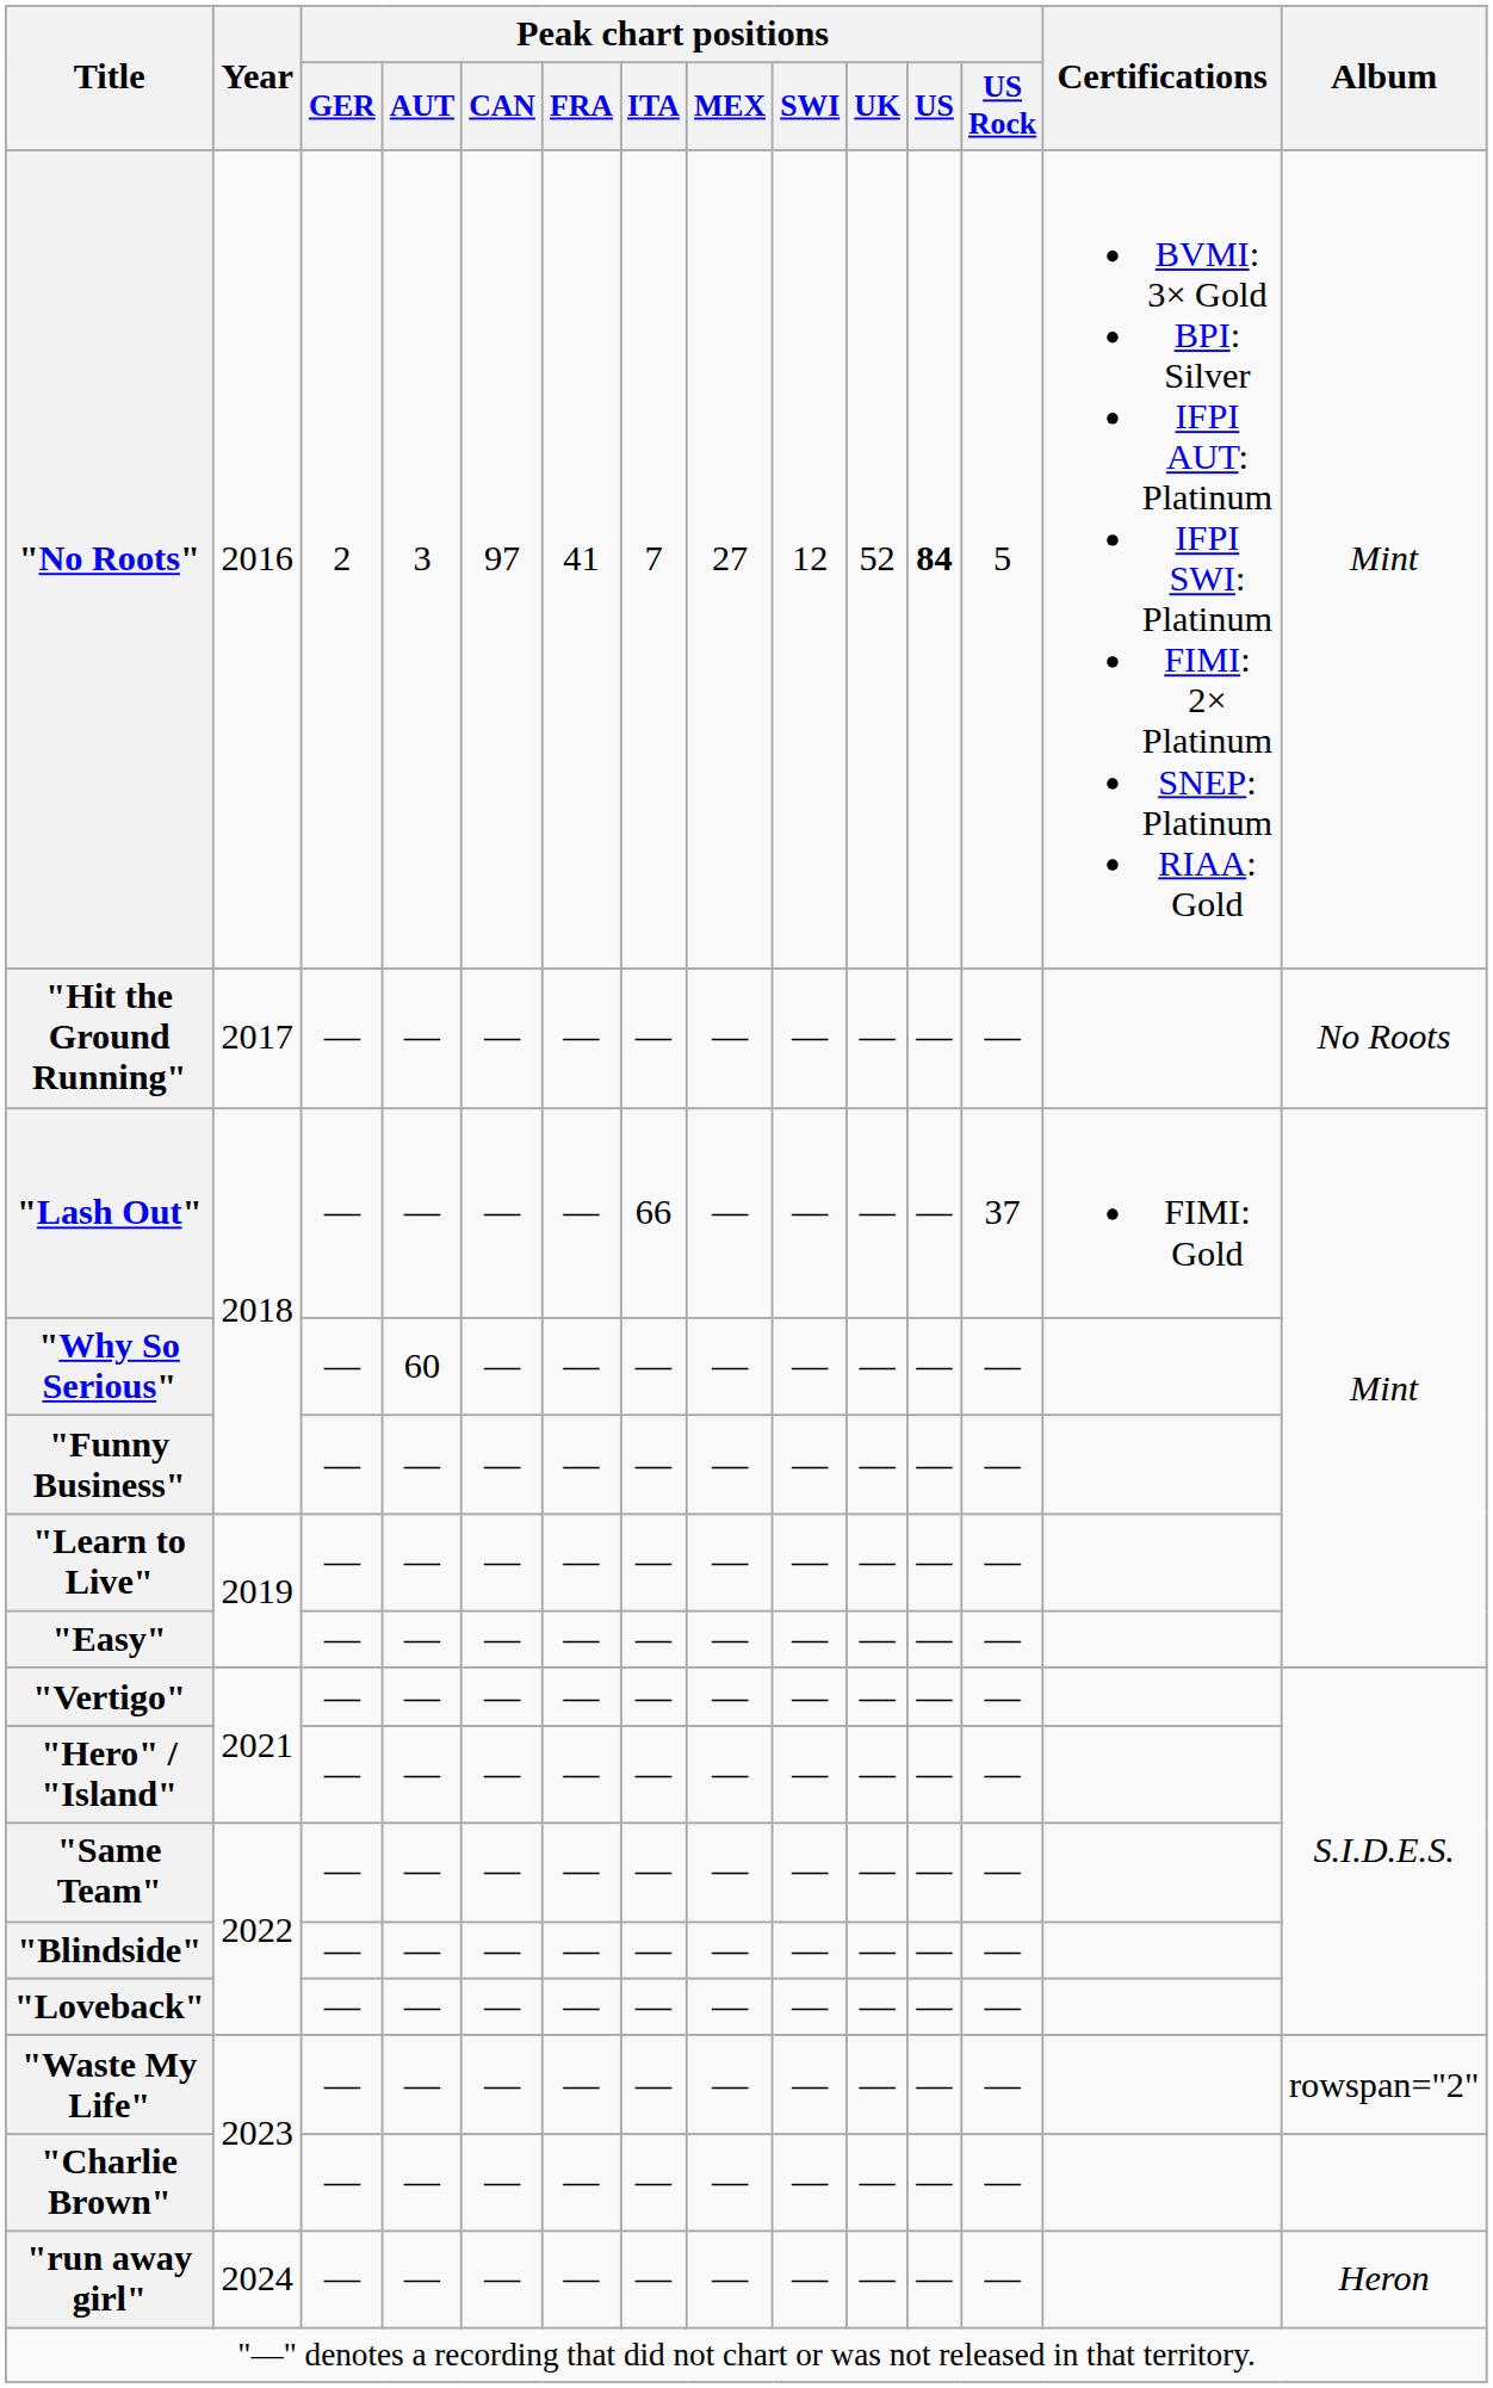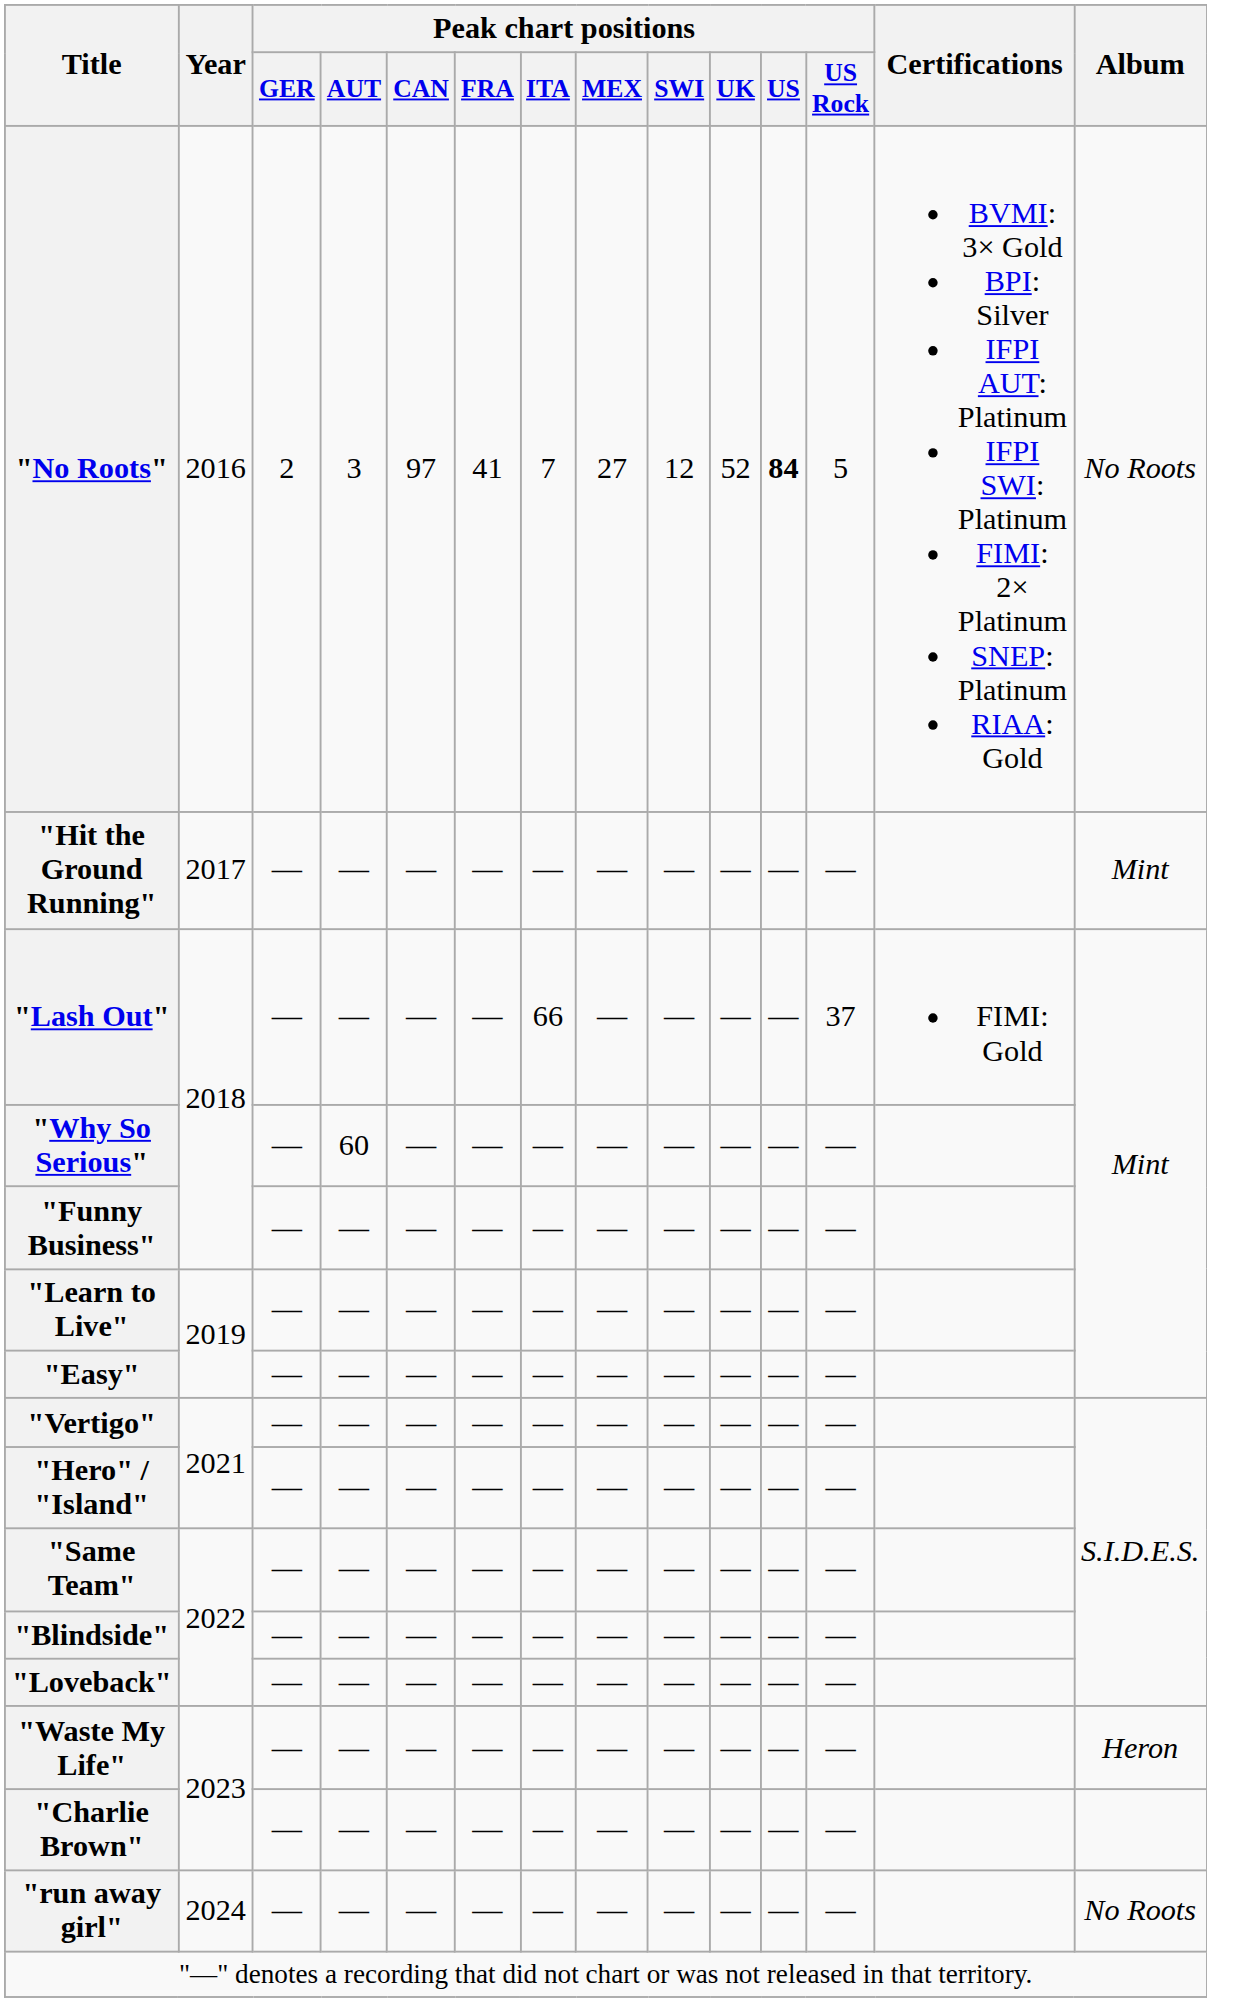"No Roots" | Album: Mint -> No Roots
"Hit the Ground Running" | Album: No Roots -> Mint
"Waste My Life" | Album: rowspan="2" -> Heron
"run away girl" | Album: Heron -> No Roots
